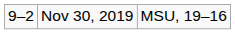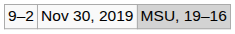Nov 30, 2019 | column 3: no background -> lightgrey background
